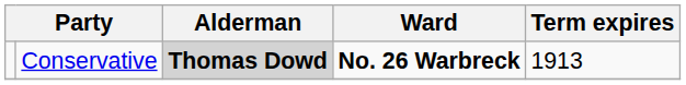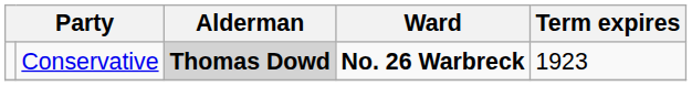Conservative | Term expires: 1913 -> 1923
